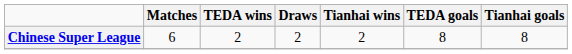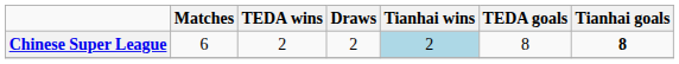Chinese Super League | Tianhai wins: no background -> lightblue background
Chinese Super League | Tianhai goals: normal -> bold
